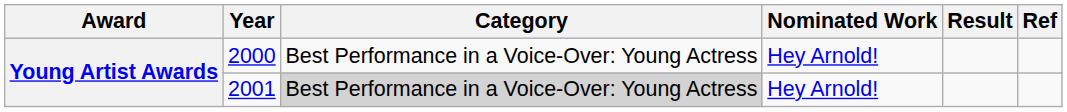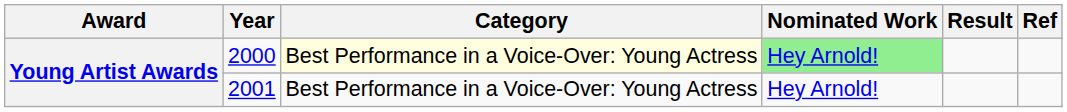2000 | Category: no background -> lightyellow background
2000 | Nominated Work: no background -> lightgreen background
2001 | Category: lightgrey background -> no background
